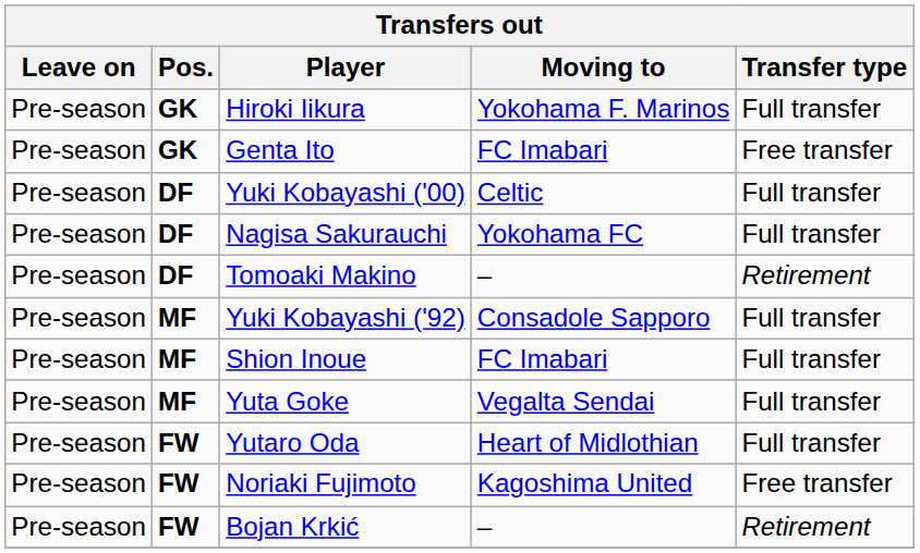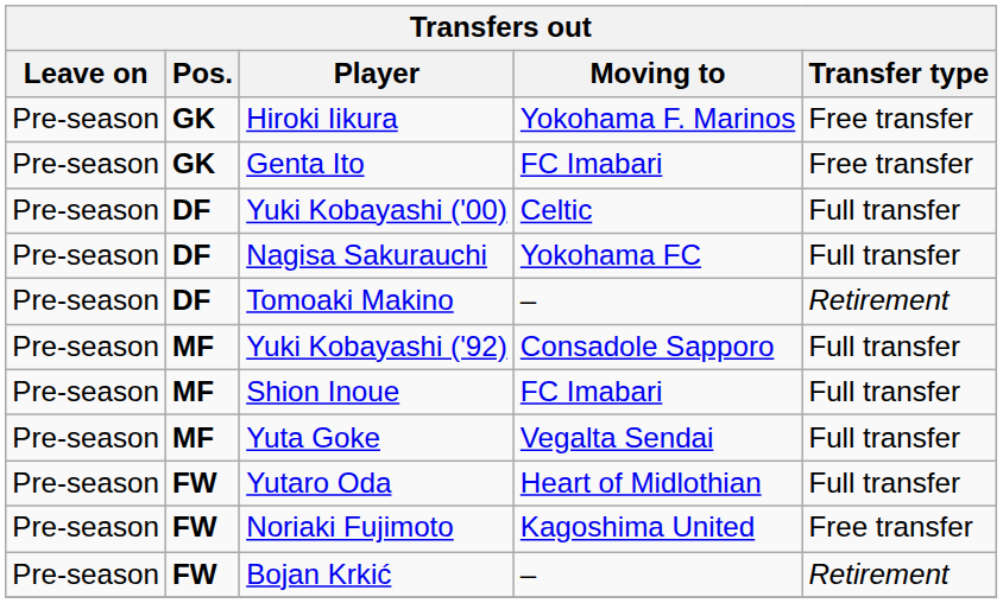Hiroki Iikura | Transfer type: Full transfer -> Free transfer
